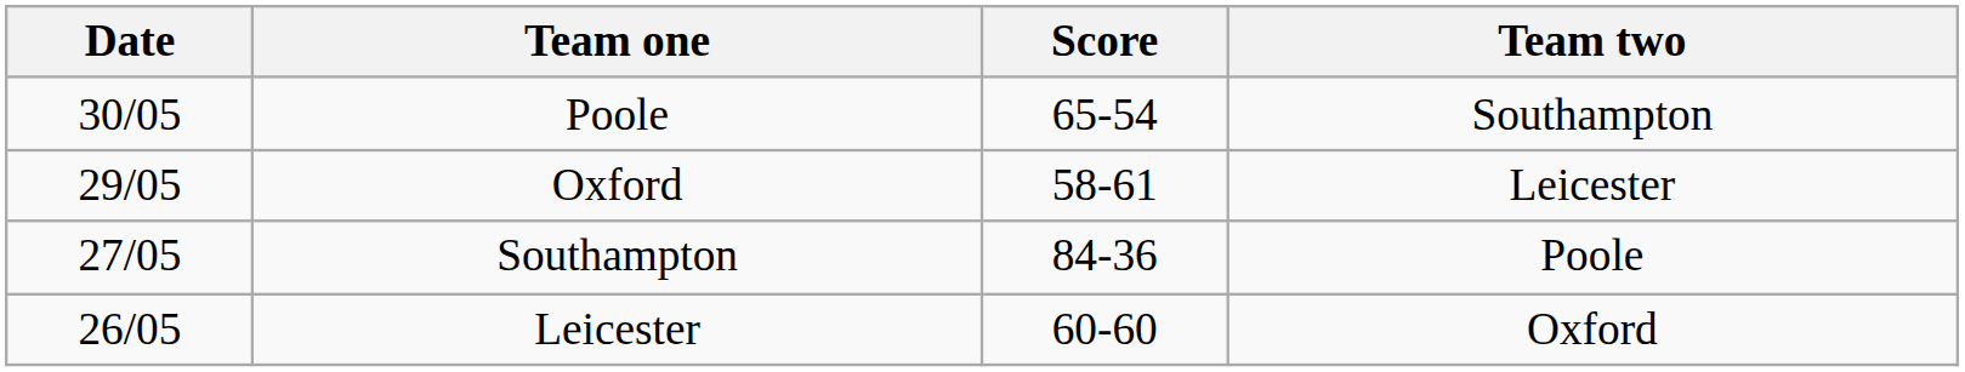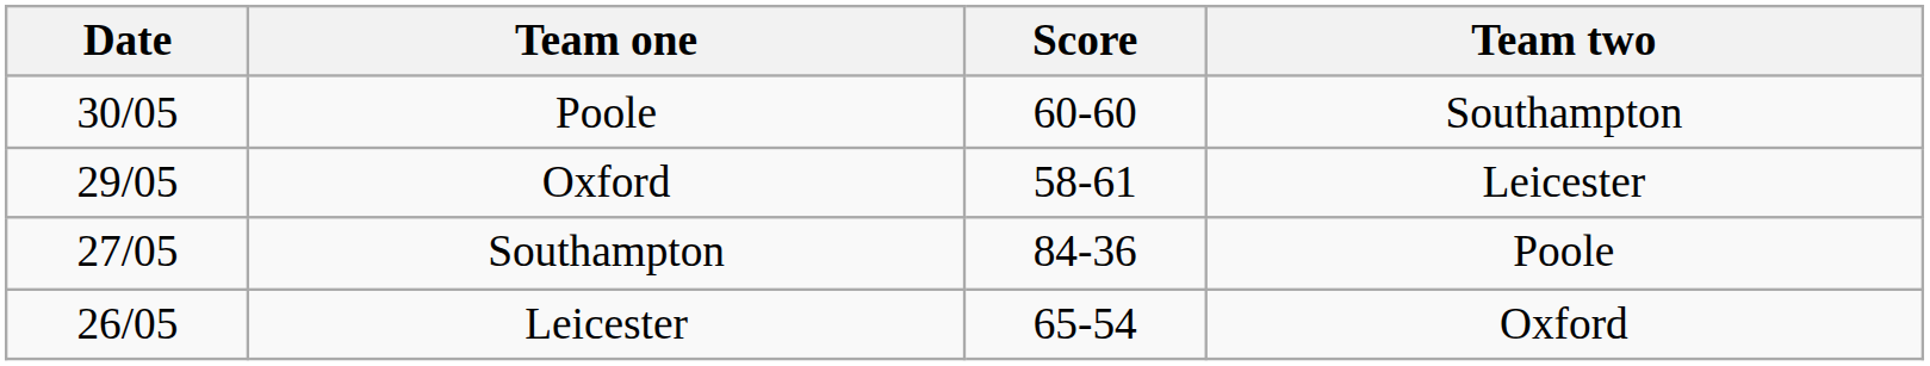row 2 | Score: 65-54 -> 60-60
row 5 | Score: 60-60 -> 65-54
